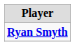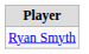row 2 | column 1: bold -> normal
